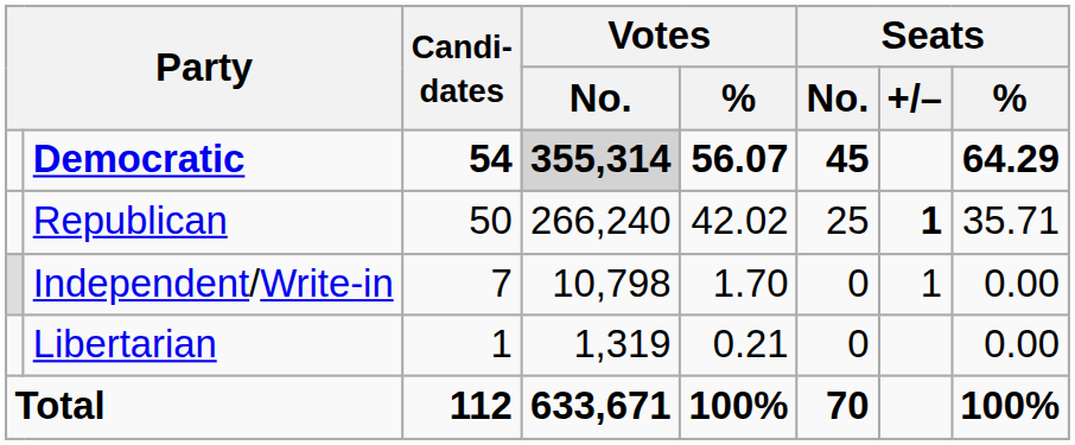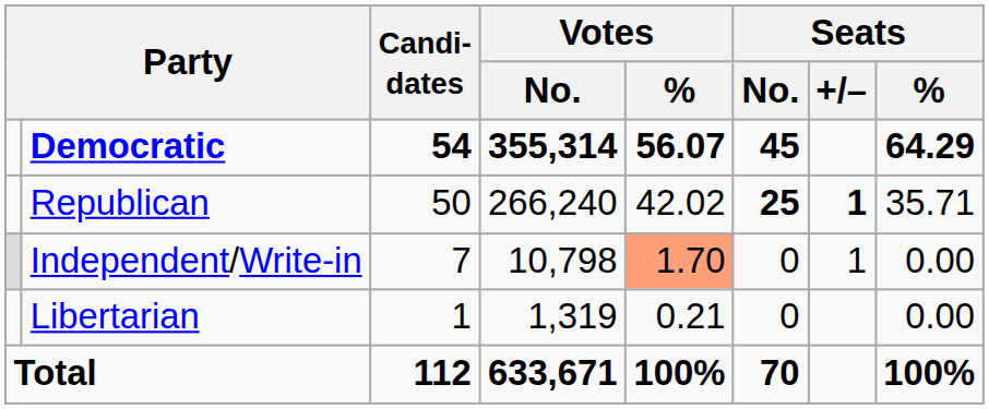Democratic | Votes / No.: lightgrey background -> no background
Republican | Seats / No.: normal -> bold
Independent/Write-in | Votes / %: no background -> lightsalmon background
